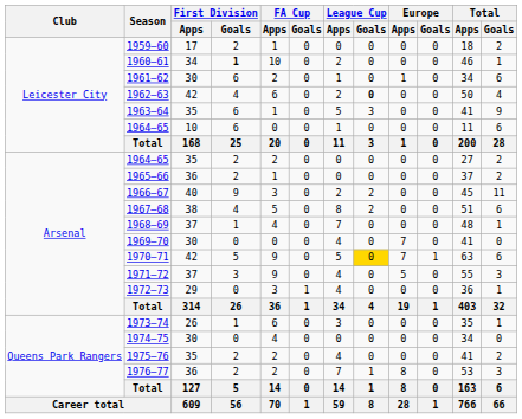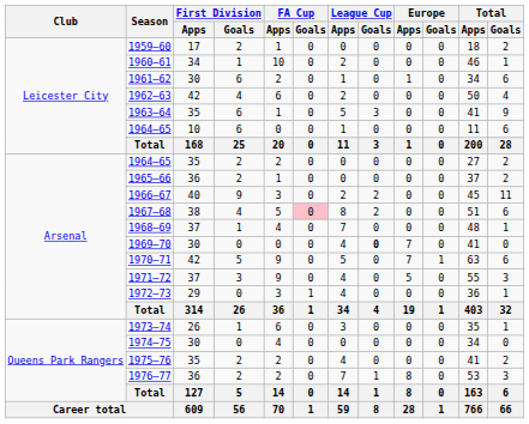1960–61 | First Division / Goals: bold -> normal
1962–63 | League Cup / Goals: bold -> normal
1967–68 | FA Cup / Goals: no background -> pink background
1969–70 | League Cup / Goals: normal -> bold
1970–71 | League Cup / Goals: gold background -> no background
